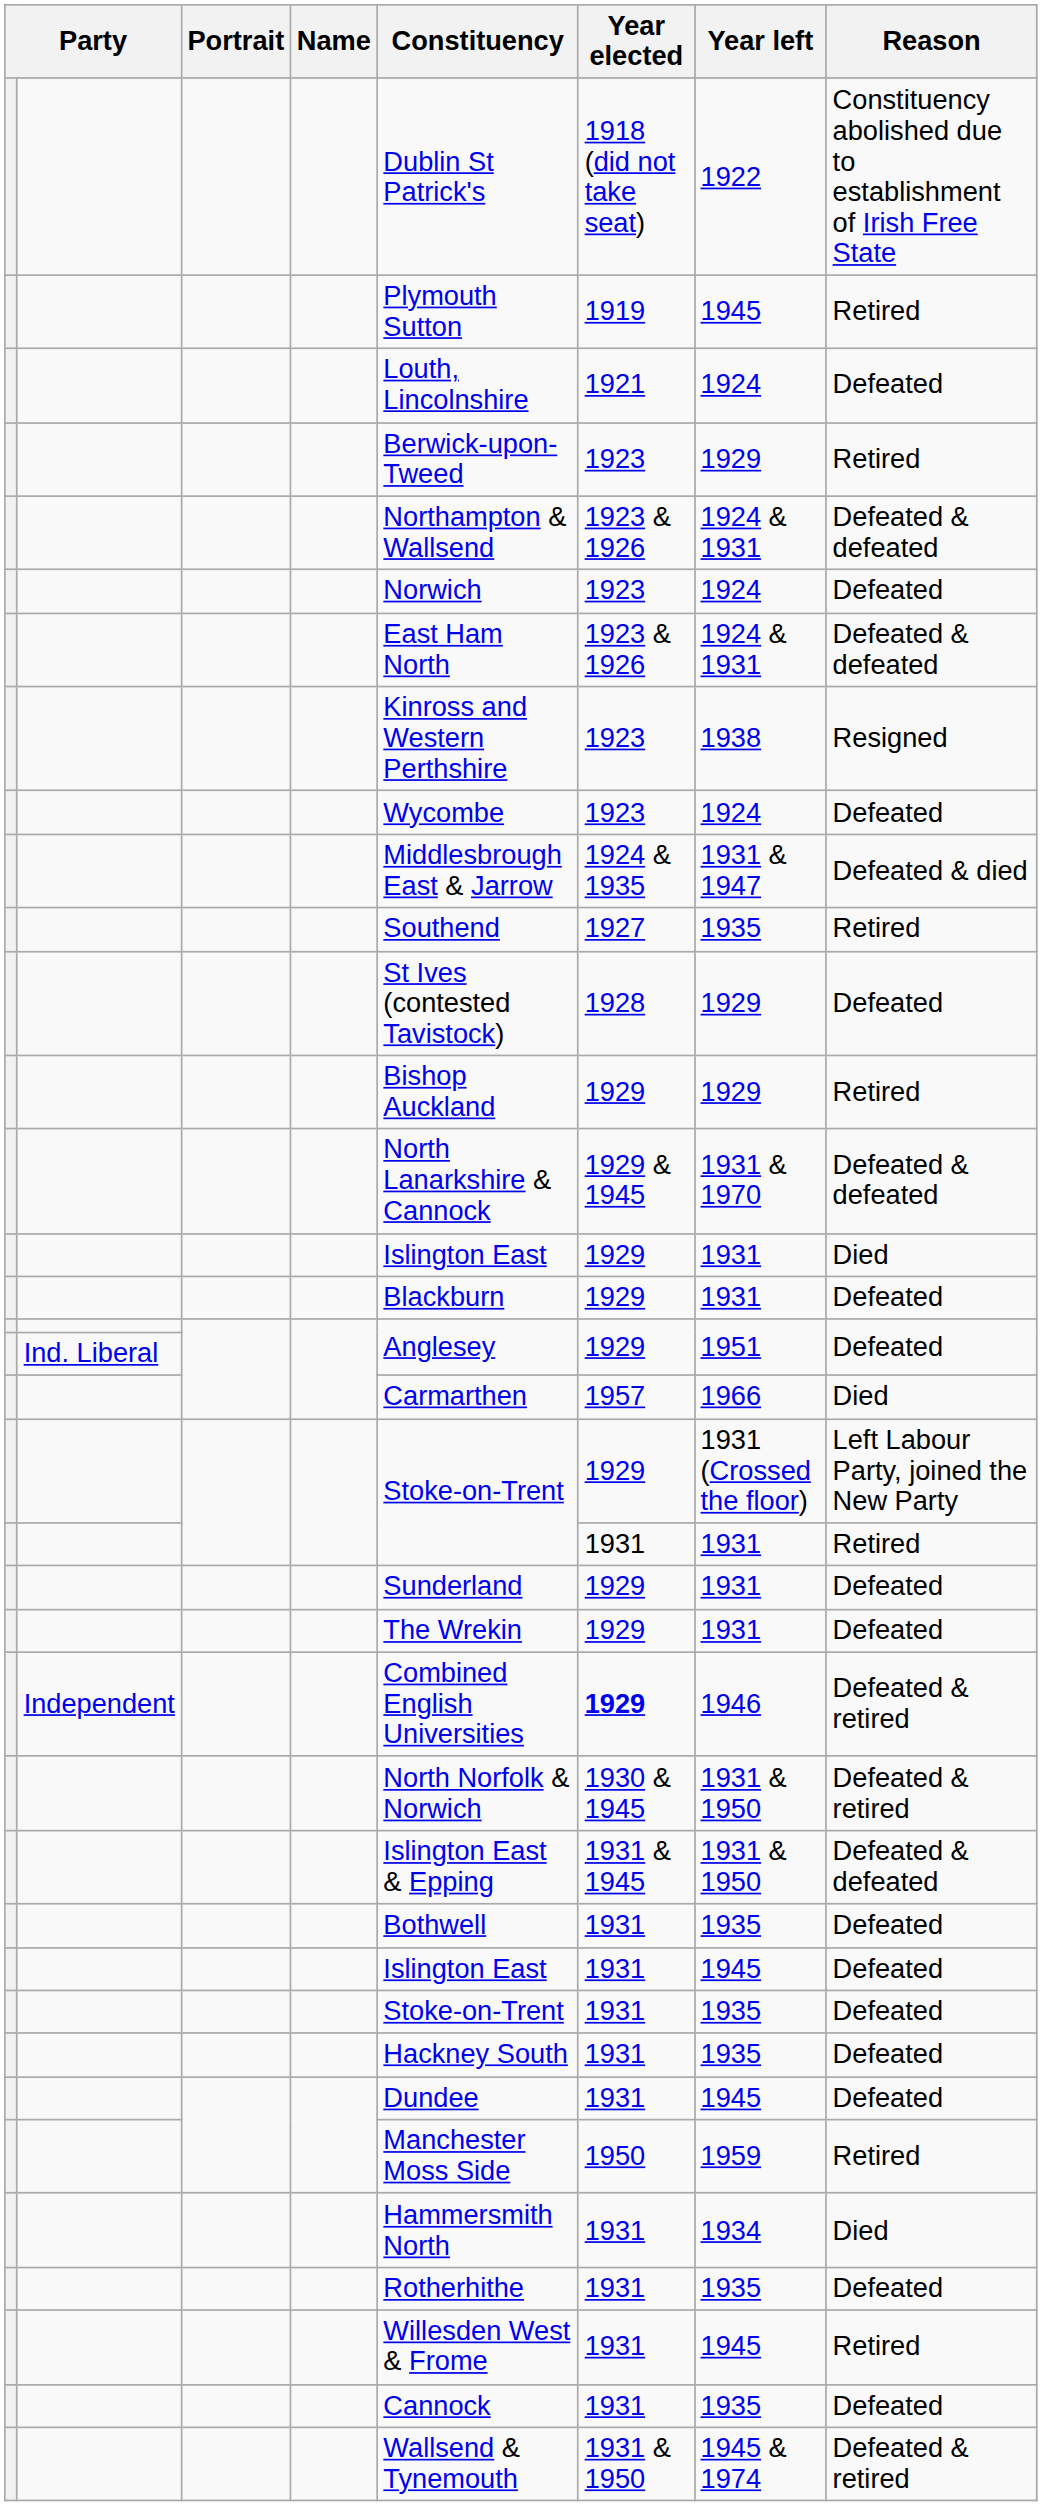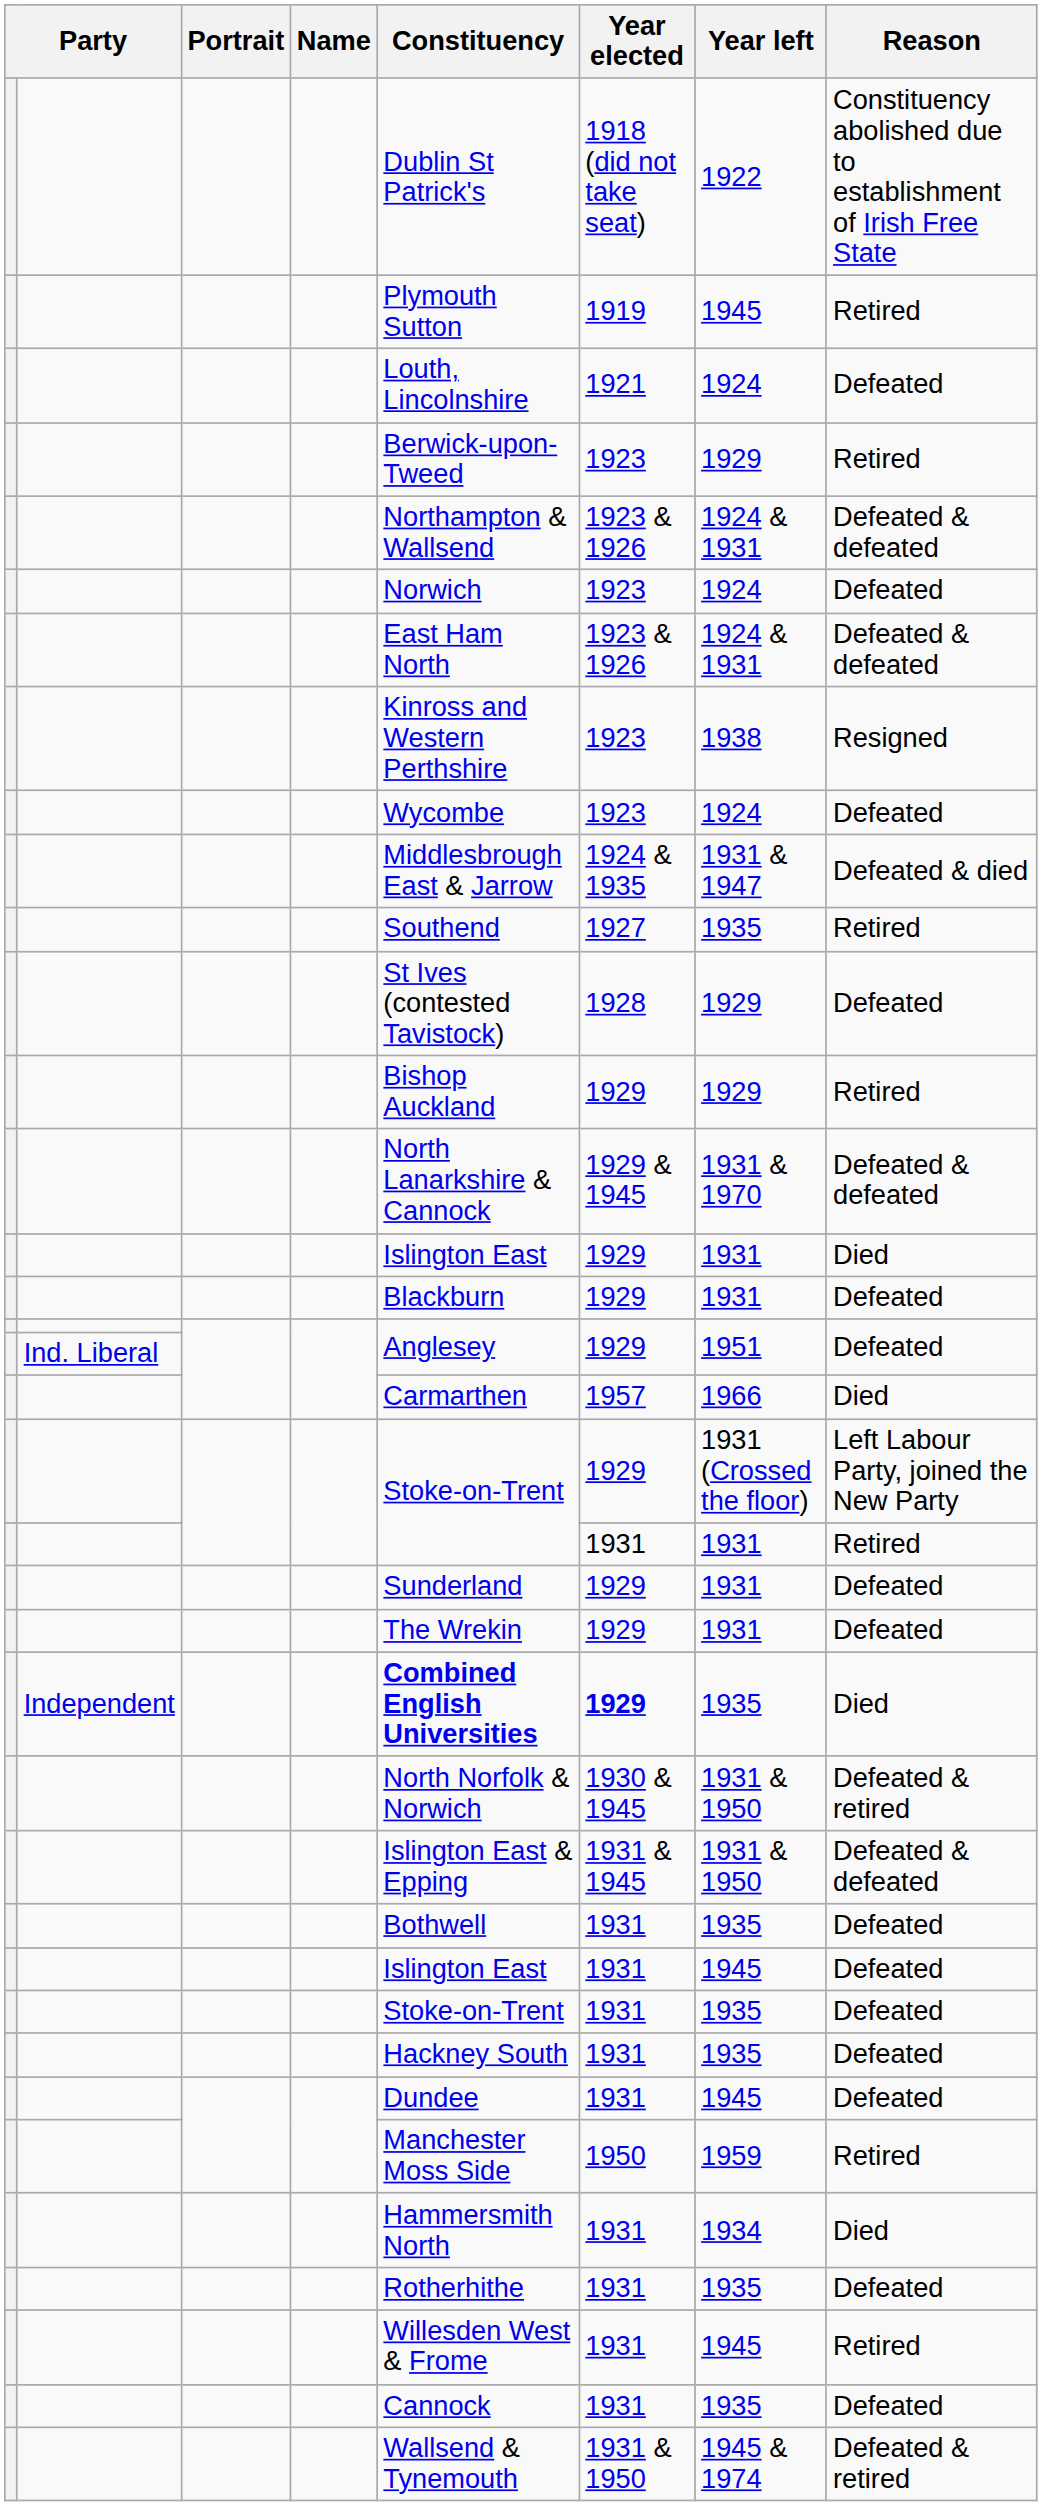Independent | Constituency: normal -> bold
Independent | Year left: 1946 -> 1935
Independent | Reason: Defeated & retired -> Died
